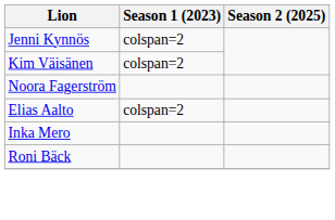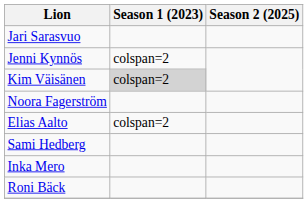+ row: Jari Sarasvuo
Kim Väisänen | Season 1 (2023): no background -> lightgrey background
+ row: Sami Hedberg
